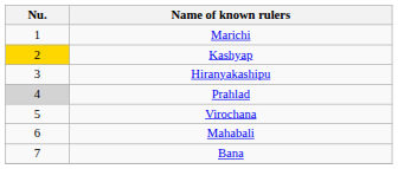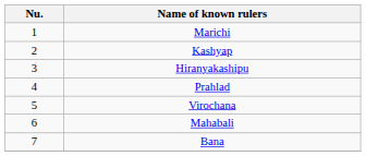Kashyap | Nu.: gold background -> no background
Prahlad | Nu.: lightgrey background -> no background
